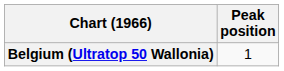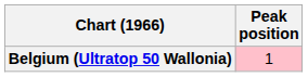Belgium (Ultratop 50 Wallonia) | Peak position: no background -> pink background
